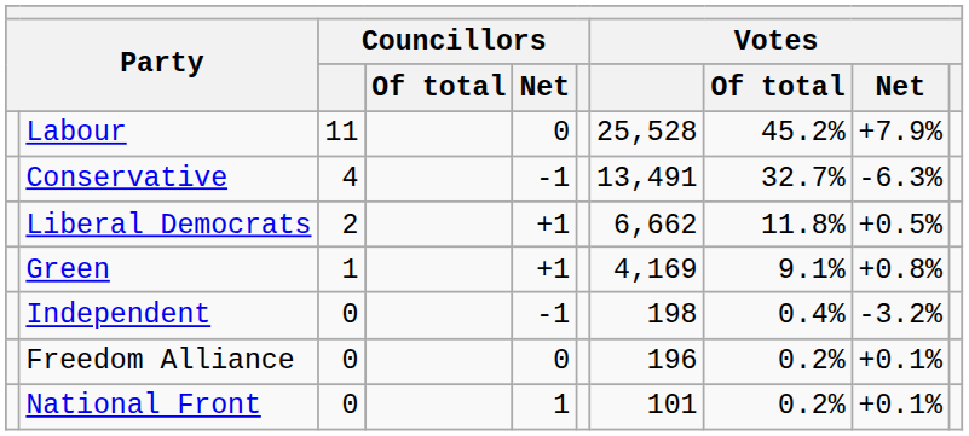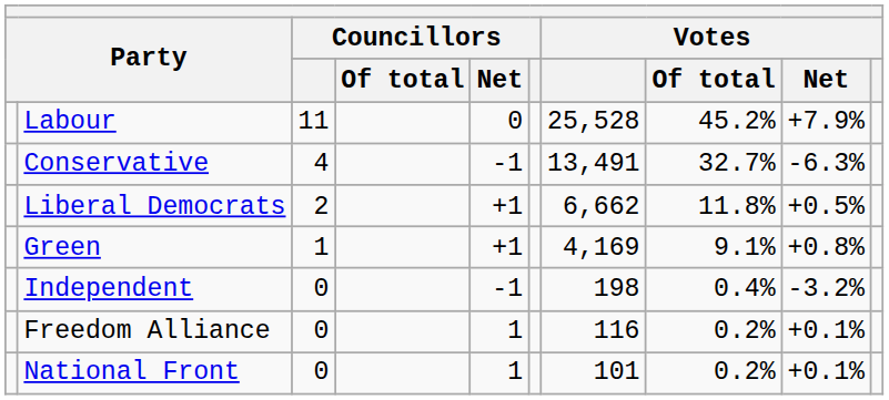Freedom Alliance | Councillors / Net: 0 -> 1
Freedom Alliance | column 7: 196 -> 116
